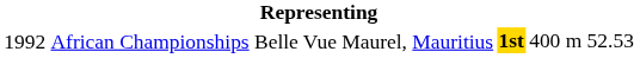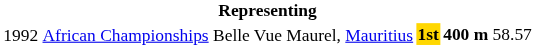row 2 | column 5: normal -> bold
row 2 | column 6: 52.53 -> 58.57
